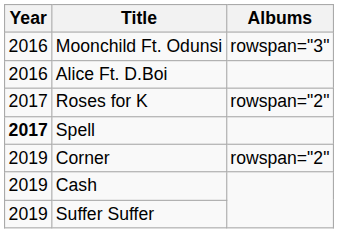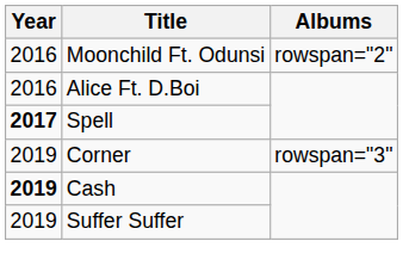Moonchild Ft. Odunsi | Albums: rowspan="3" -> rowspan="2"
- row: 2017 | Roses for K | rowspan="2"
Corner | Albums: rowspan="2" -> rowspan="3"
Cash | Year: normal -> bold
